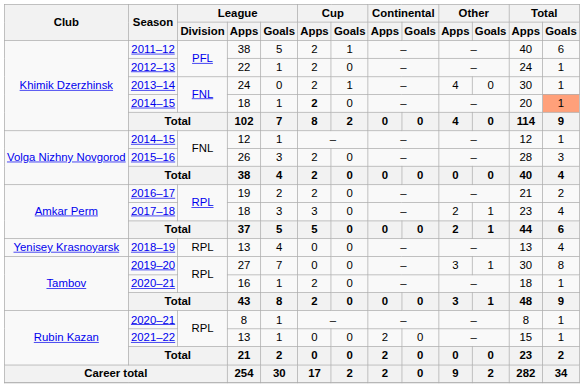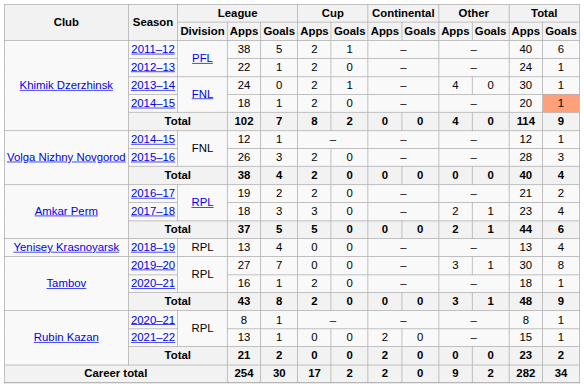2014–15 / 18 | Cup / Apps: bold -> normal
